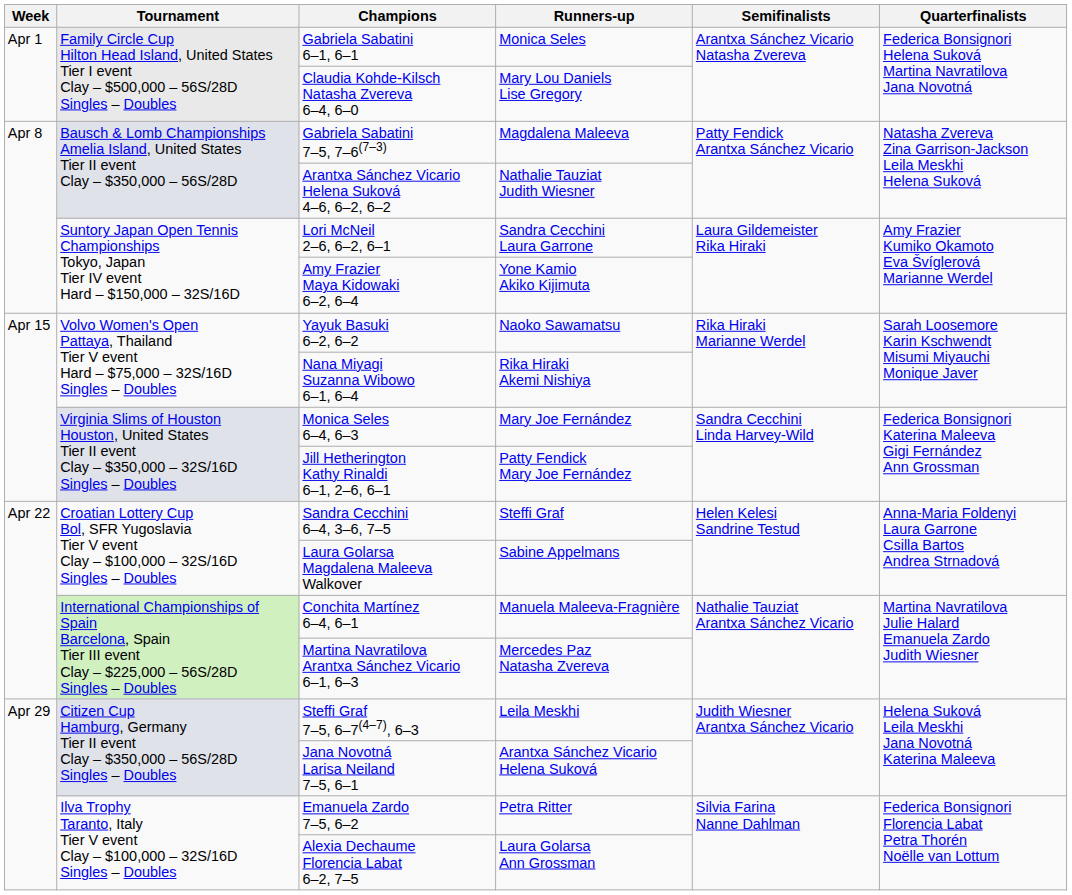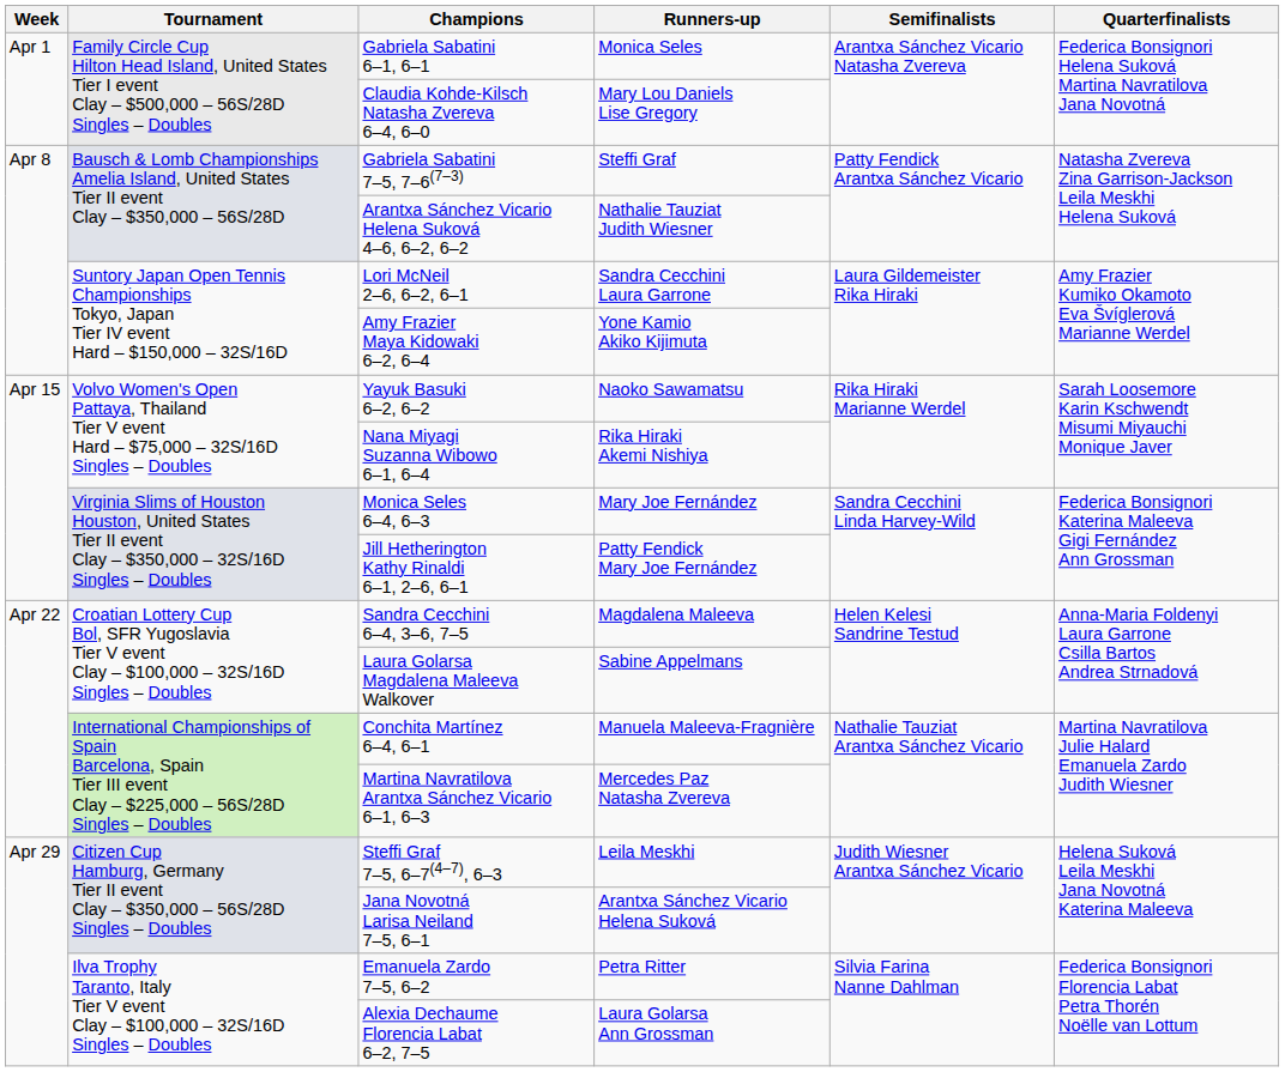Gabriela Sabatini 7–5, 7–6(7–3) | Runners-up: Magdalena Maleeva -> Steffi Graf
Sandra Cecchini 6–4, 3–6, 7–5 | Runners-up: Steffi Graf -> Magdalena Maleeva
